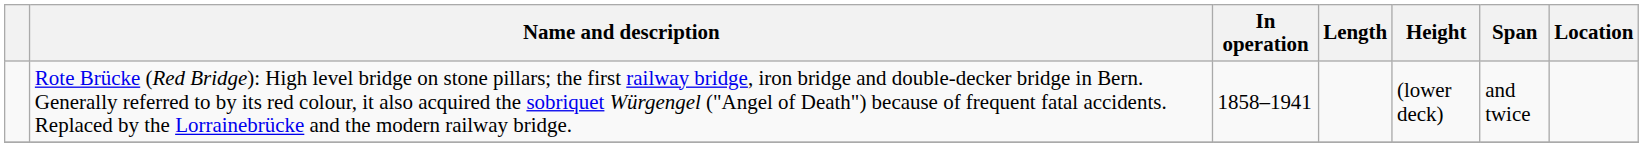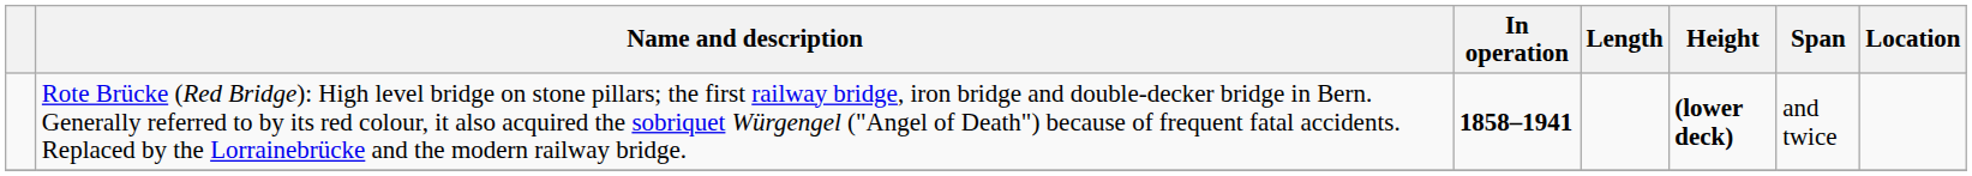row 2 | In operation: normal -> bold
row 2 | Height: normal -> bold
